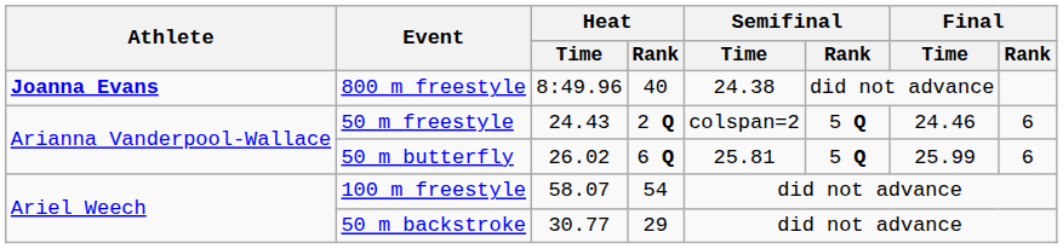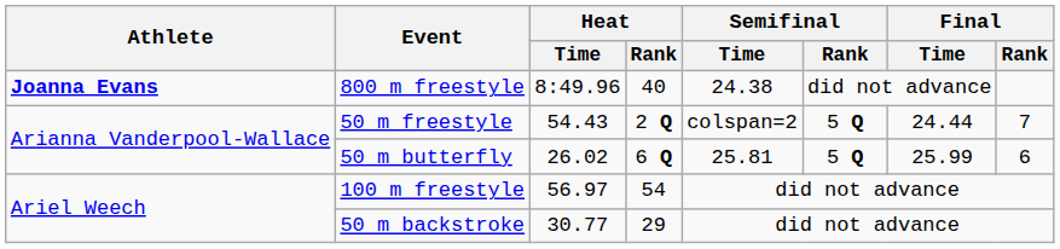50 m freestyle | Heat / Time: 24.43 -> 54.43
50 m freestyle | Final / Time: 24.46 -> 24.44
50 m freestyle | Final / Rank: 6 -> 7
100 m freestyle | Heat / Time: 58.07 -> 56.97
